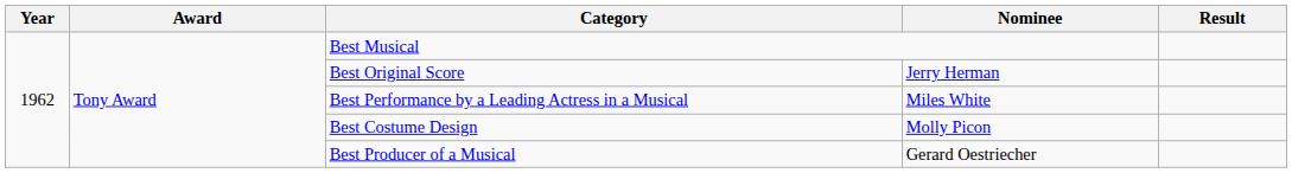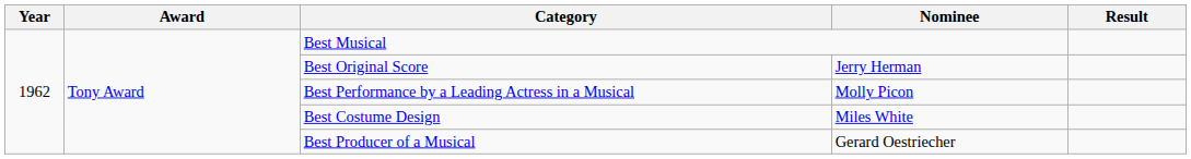Best Performance by a Leading Actress in a Musical | Nominee: Miles White -> Molly Picon
Best Costume Design | Nominee: Molly Picon -> Miles White
